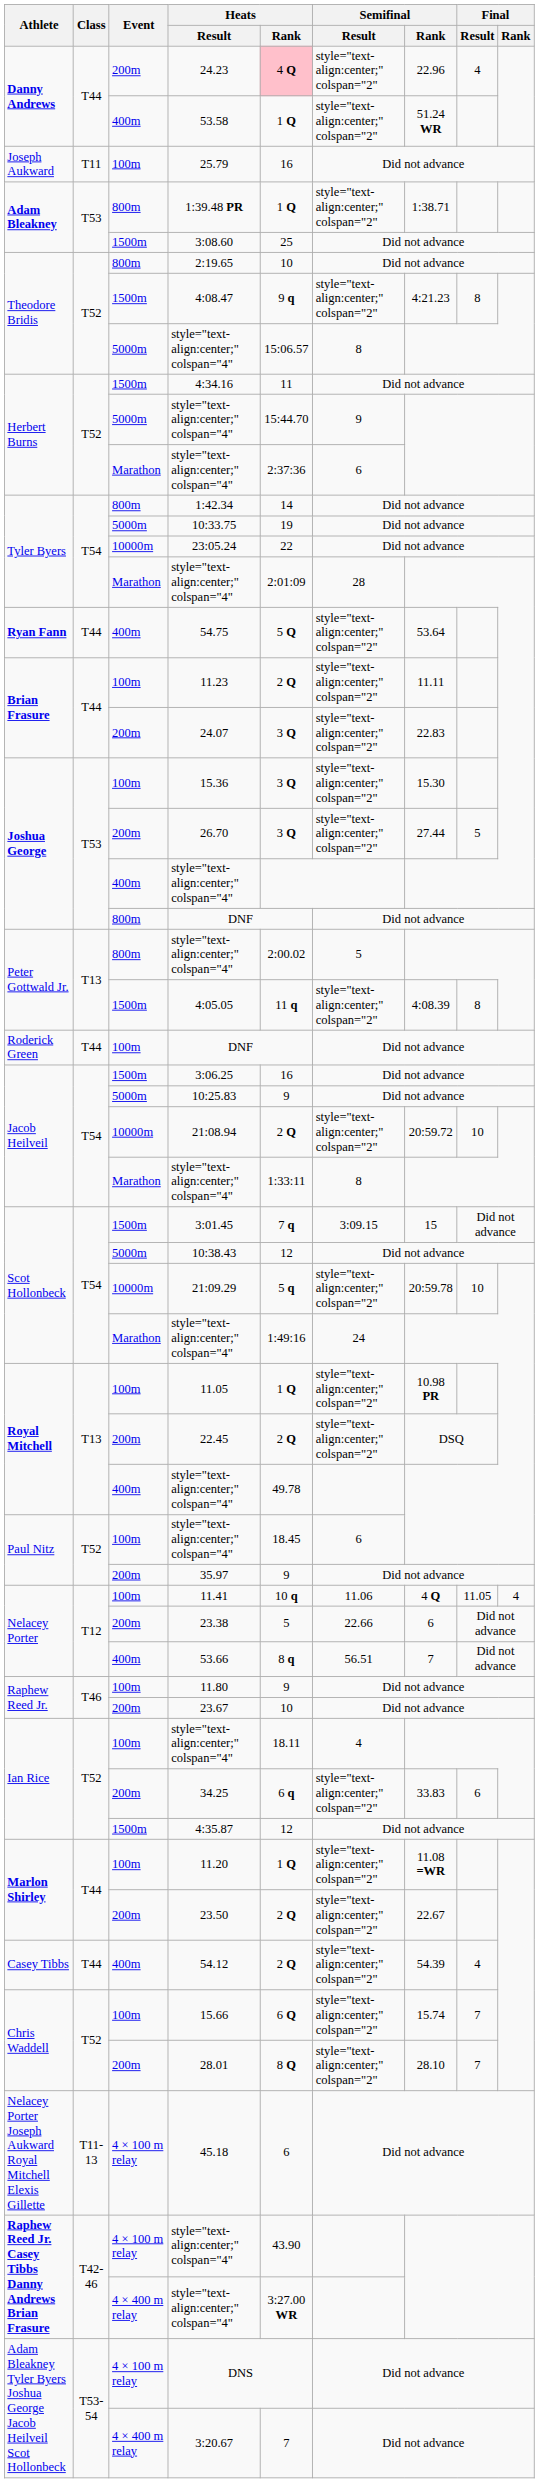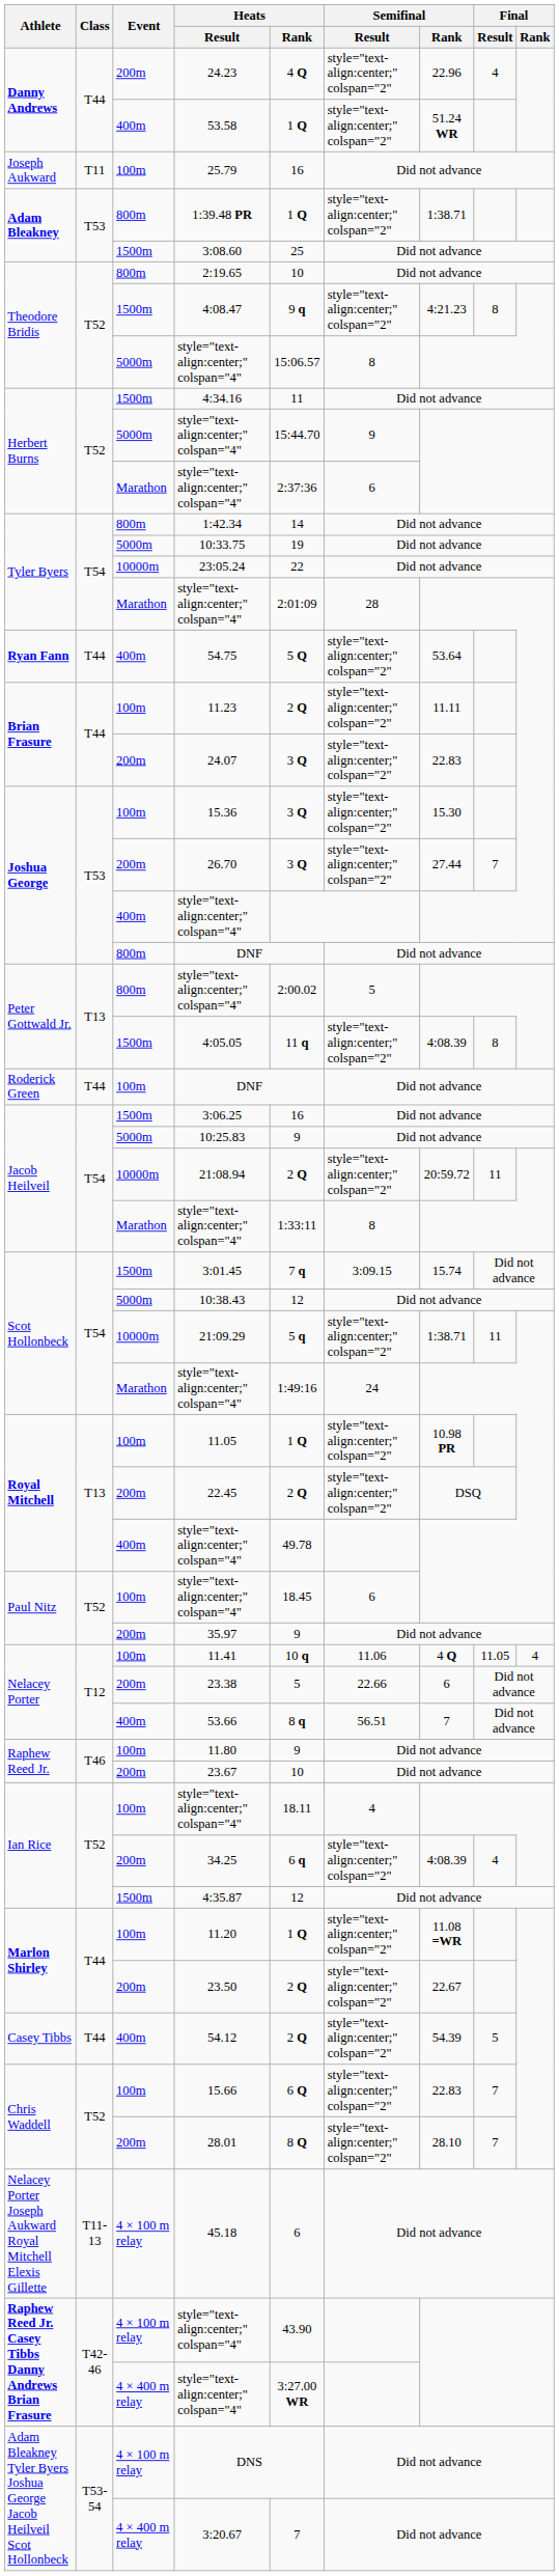24.23 | Heats / Rank: pink background -> no background
26.70 | Final / Result: 5 -> 7
21:08.94 | Final / Result: 10 -> 11
3:01.45 | Semifinal / Rank: 15 -> 15.74
21:09.29 | Semifinal / Rank: 20:59.78 -> 1:38.71
21:09.29 | Final / Result: 10 -> 11
34.25 | Semifinal / Rank: 33.83 -> 4:08.39
34.25 | Final / Result: 6 -> 4
54.12 | Final / Result: 4 -> 5
15.66 | Semifinal / Rank: 15.74 -> 22.83
